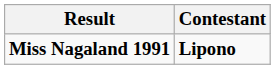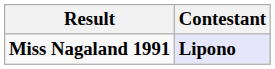Miss Nagaland 1991 | Contestant: no background -> lavender background
